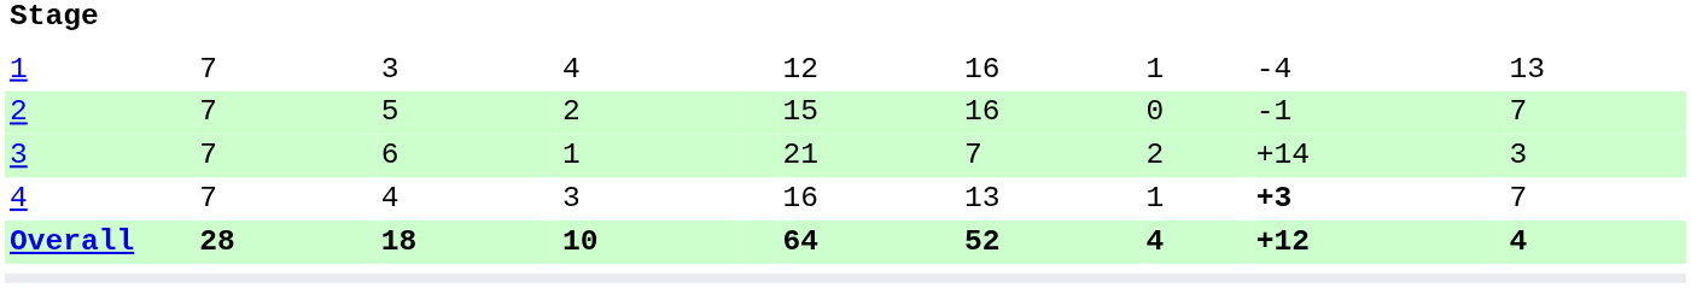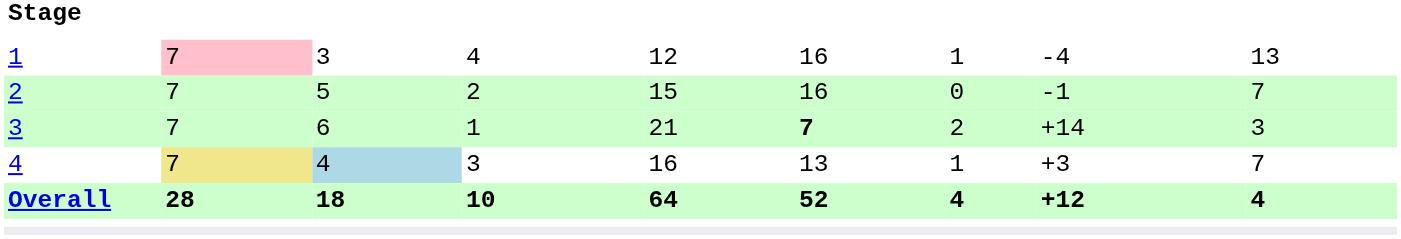row 2 | column 2: no background -> pink background
row 4 | column 6: normal -> bold
row 5 | column 2: no background -> khaki background
row 5 | column 3: no background -> lightblue background
row 5 | column 8: bold -> normal
